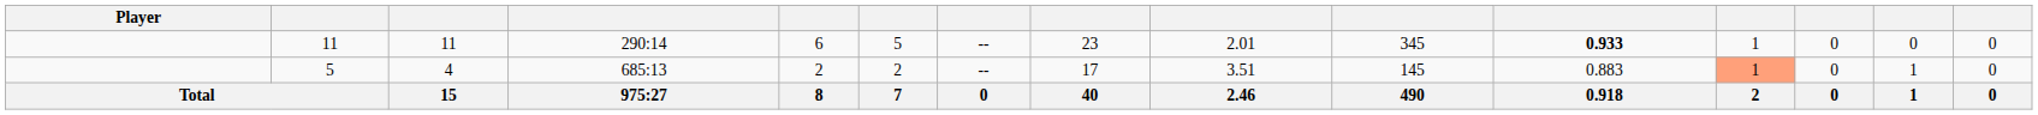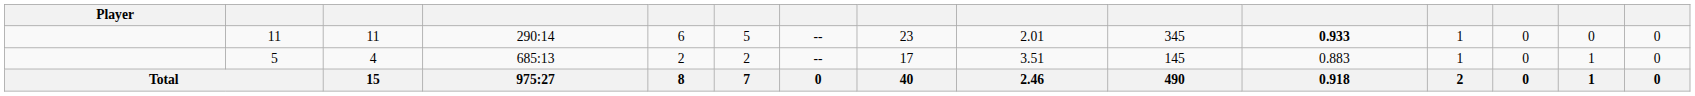row 3 | column 12: lightsalmon background -> no background
